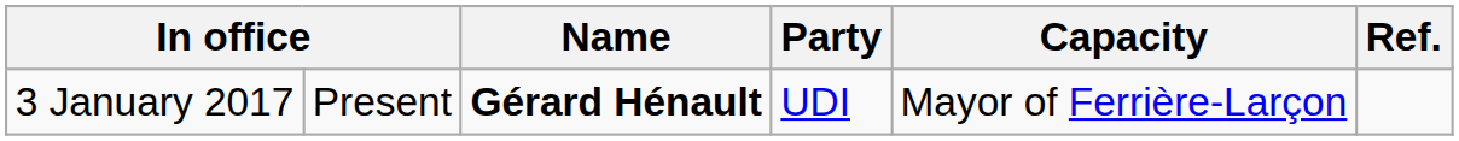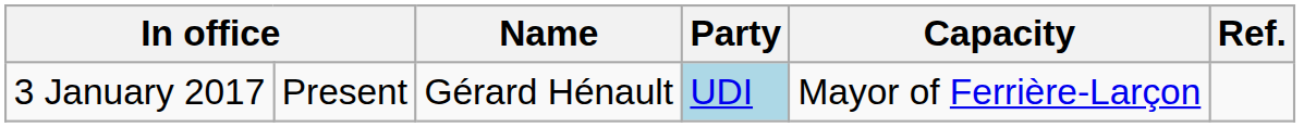3 January 2017 | Name: bold -> normal
3 January 2017 | Party: no background -> lightblue background
